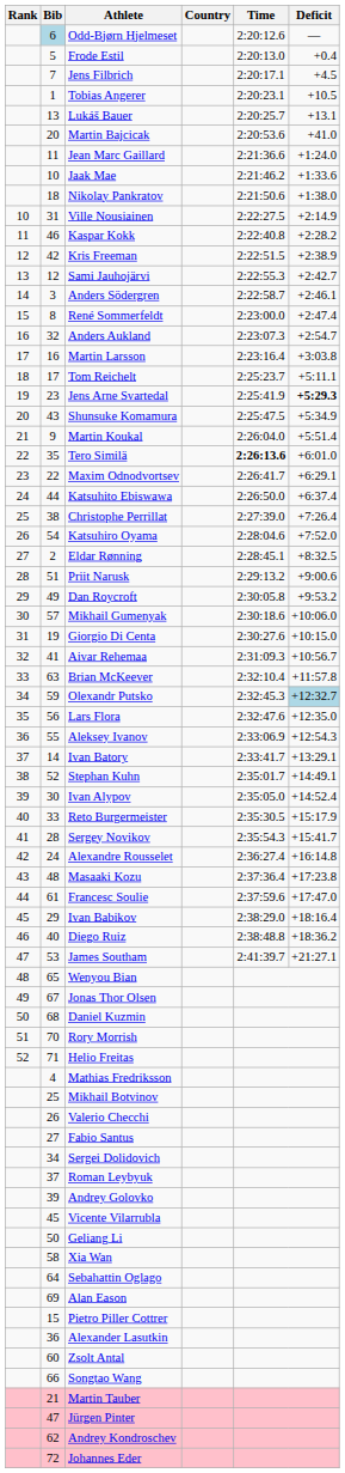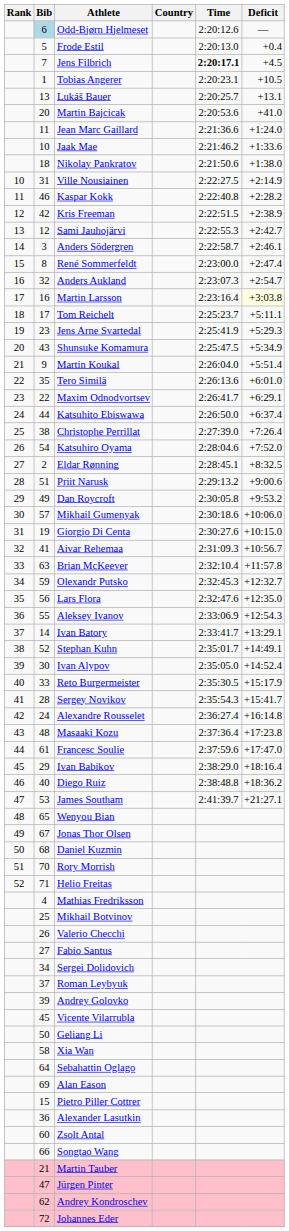Jens Filbrich | Time: normal -> bold
Martin Larsson | Deficit: no background -> lightyellow background
Jens Arne Svartedal | Deficit: bold -> normal
Tero Similä | Time: bold -> normal
Olexandr Putsko | Deficit: lightblue background -> no background
